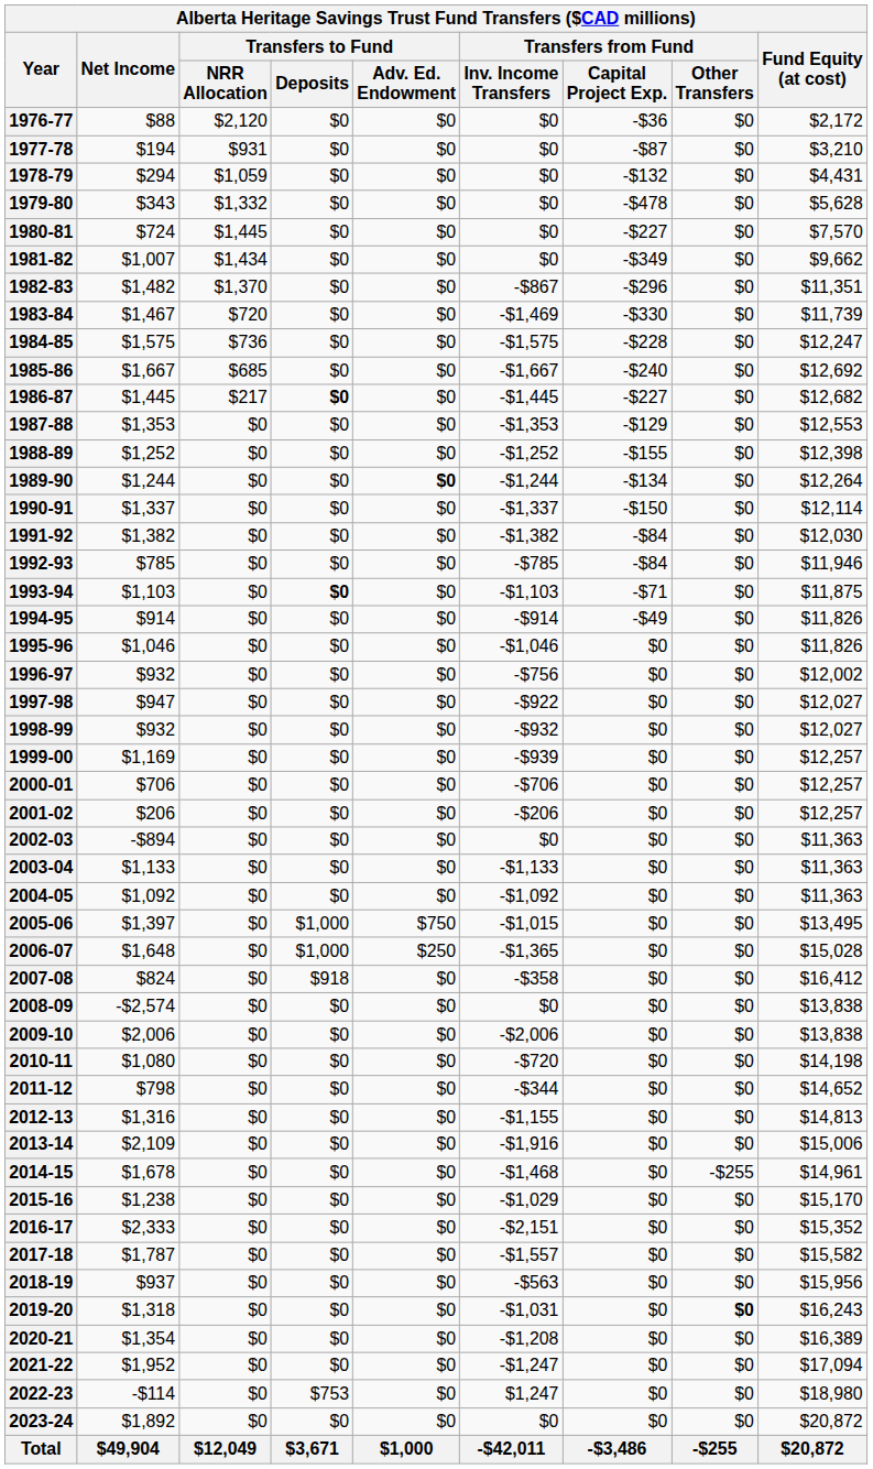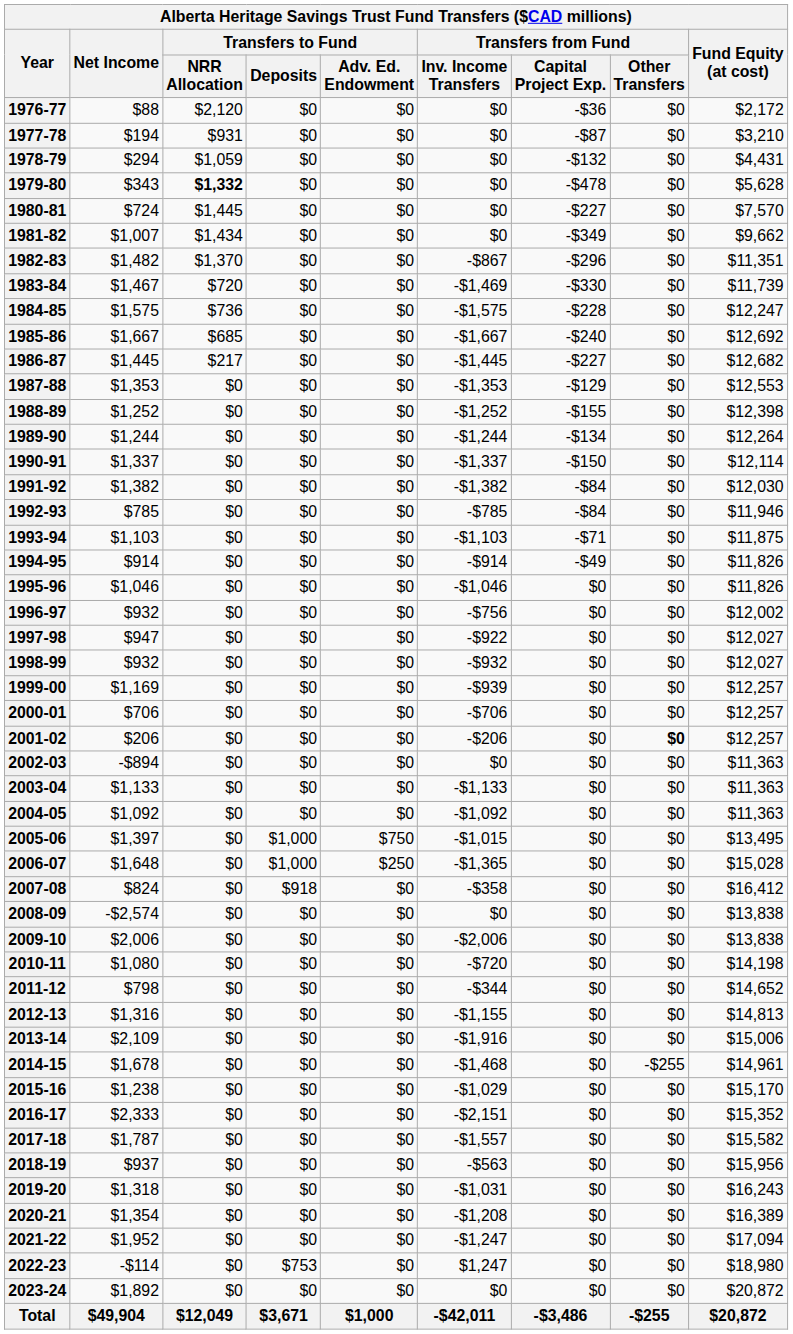1979-80 | Transfers to Fund / NRR Allocation: normal -> bold
1986-87 | Transfers to Fund / Deposits: bold -> normal
1989-90 | Transfers to Fund / Adv. Ed. Endowment: bold -> normal
1993-94 | Transfers to Fund / Deposits: bold -> normal
2001-02 | Transfers from Fund / Other Transfers: normal -> bold
2019-20 | Transfers from Fund / Other Transfers: bold -> normal
